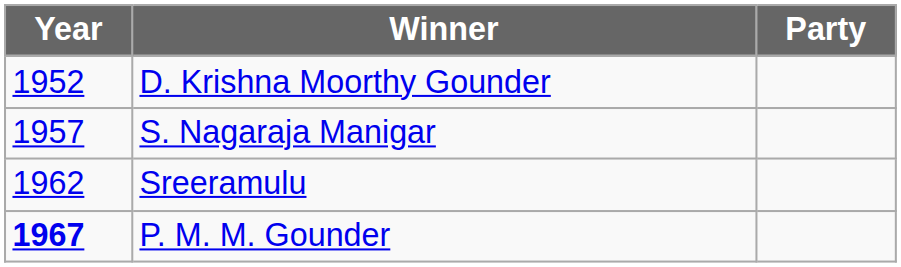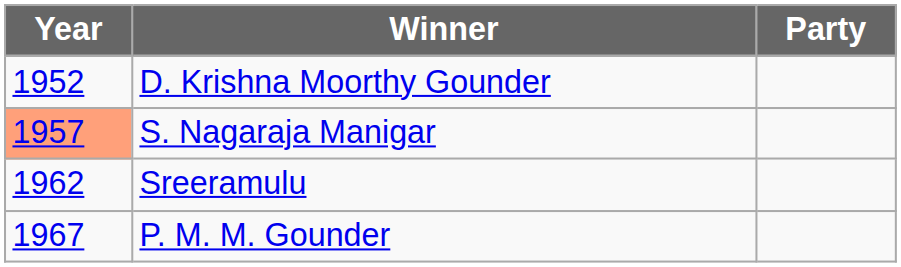S. Nagaraja Manigar | Year: no background -> lightsalmon background
P. M. M. Gounder | Year: bold -> normal
